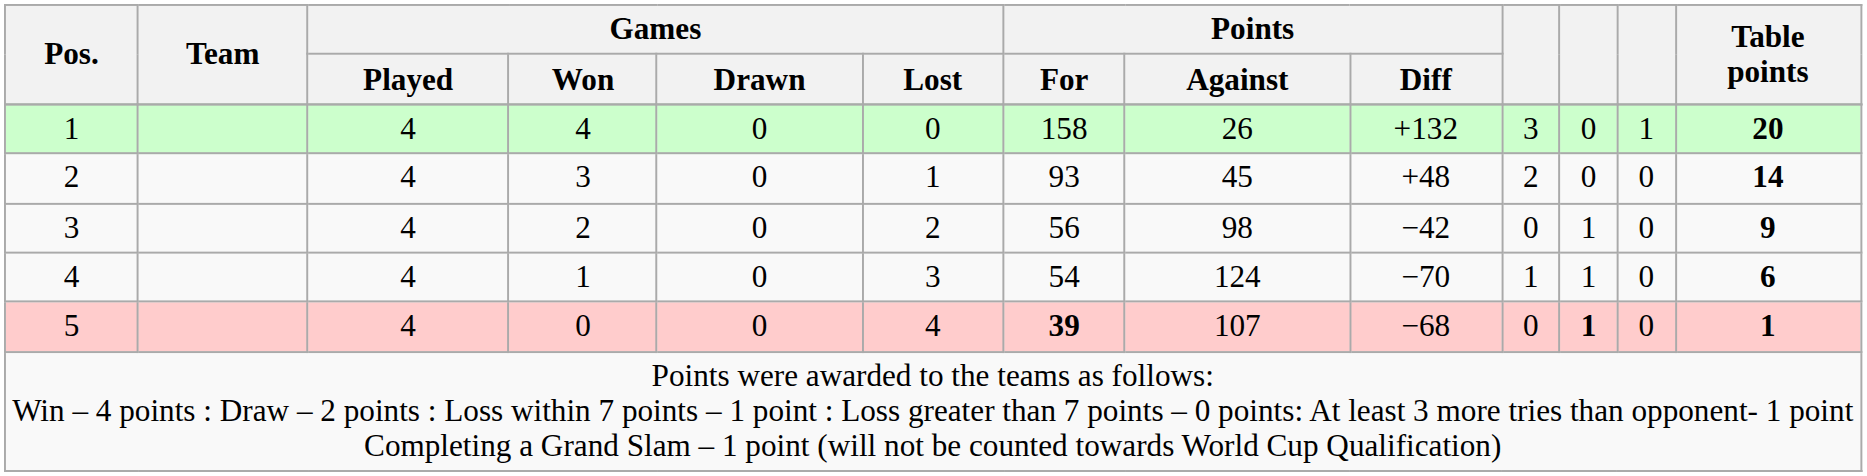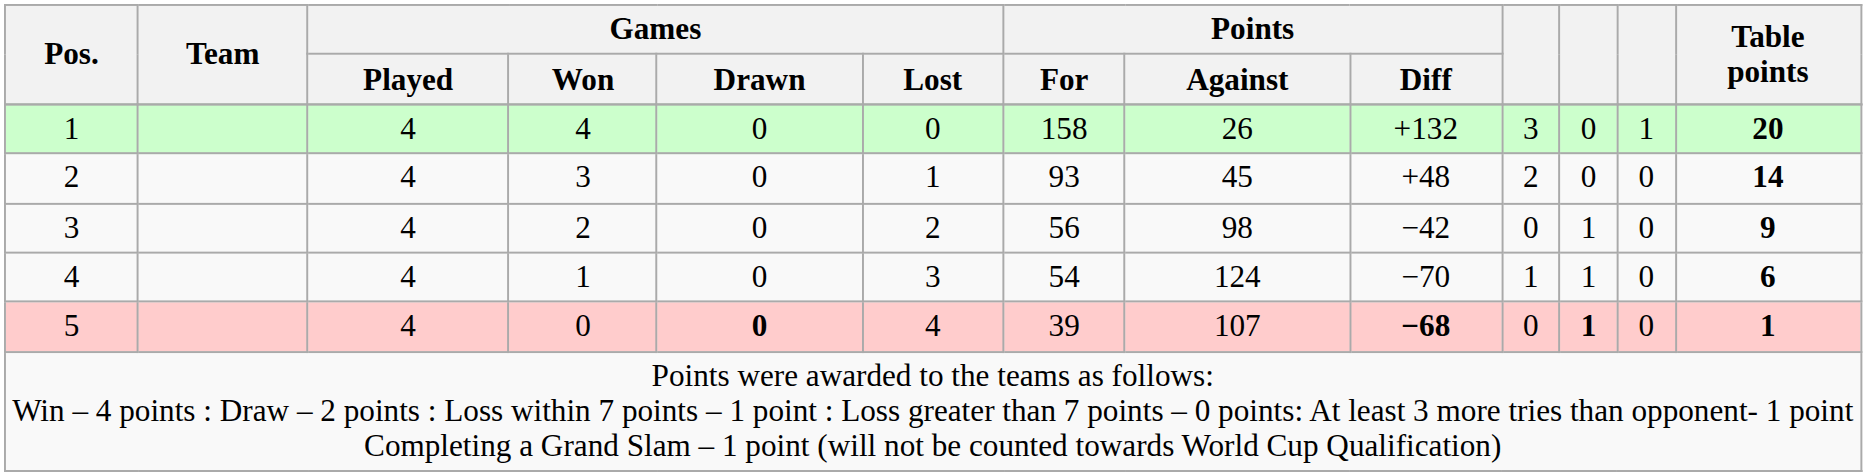5 | Games / Drawn: normal -> bold
5 | Points / For: bold -> normal
5 | Points / Diff: normal -> bold
